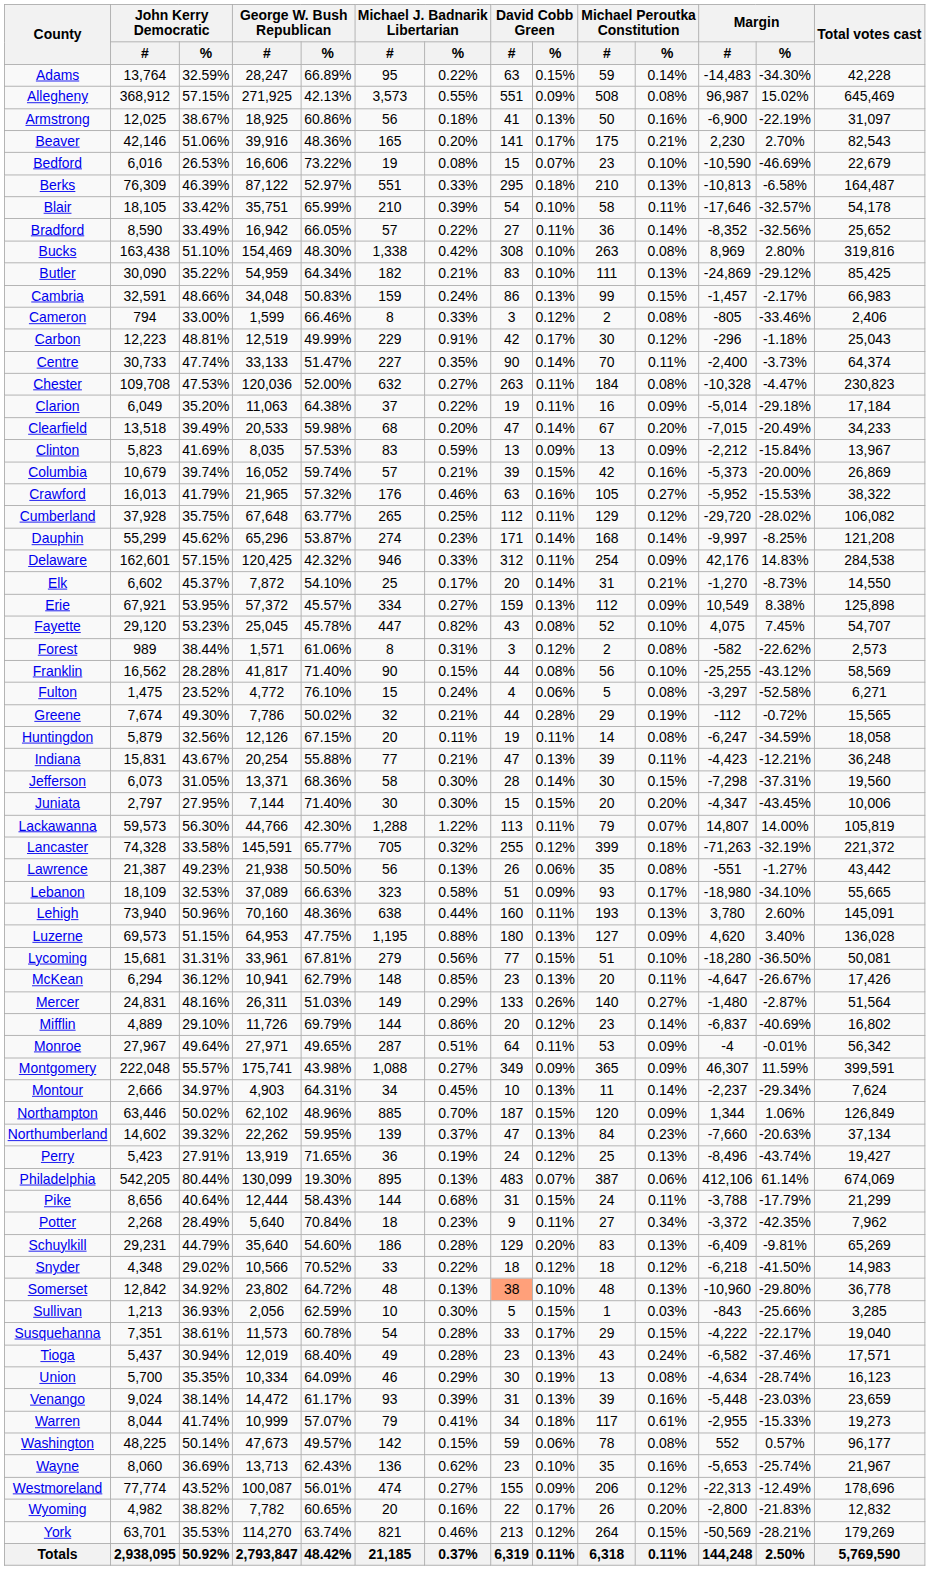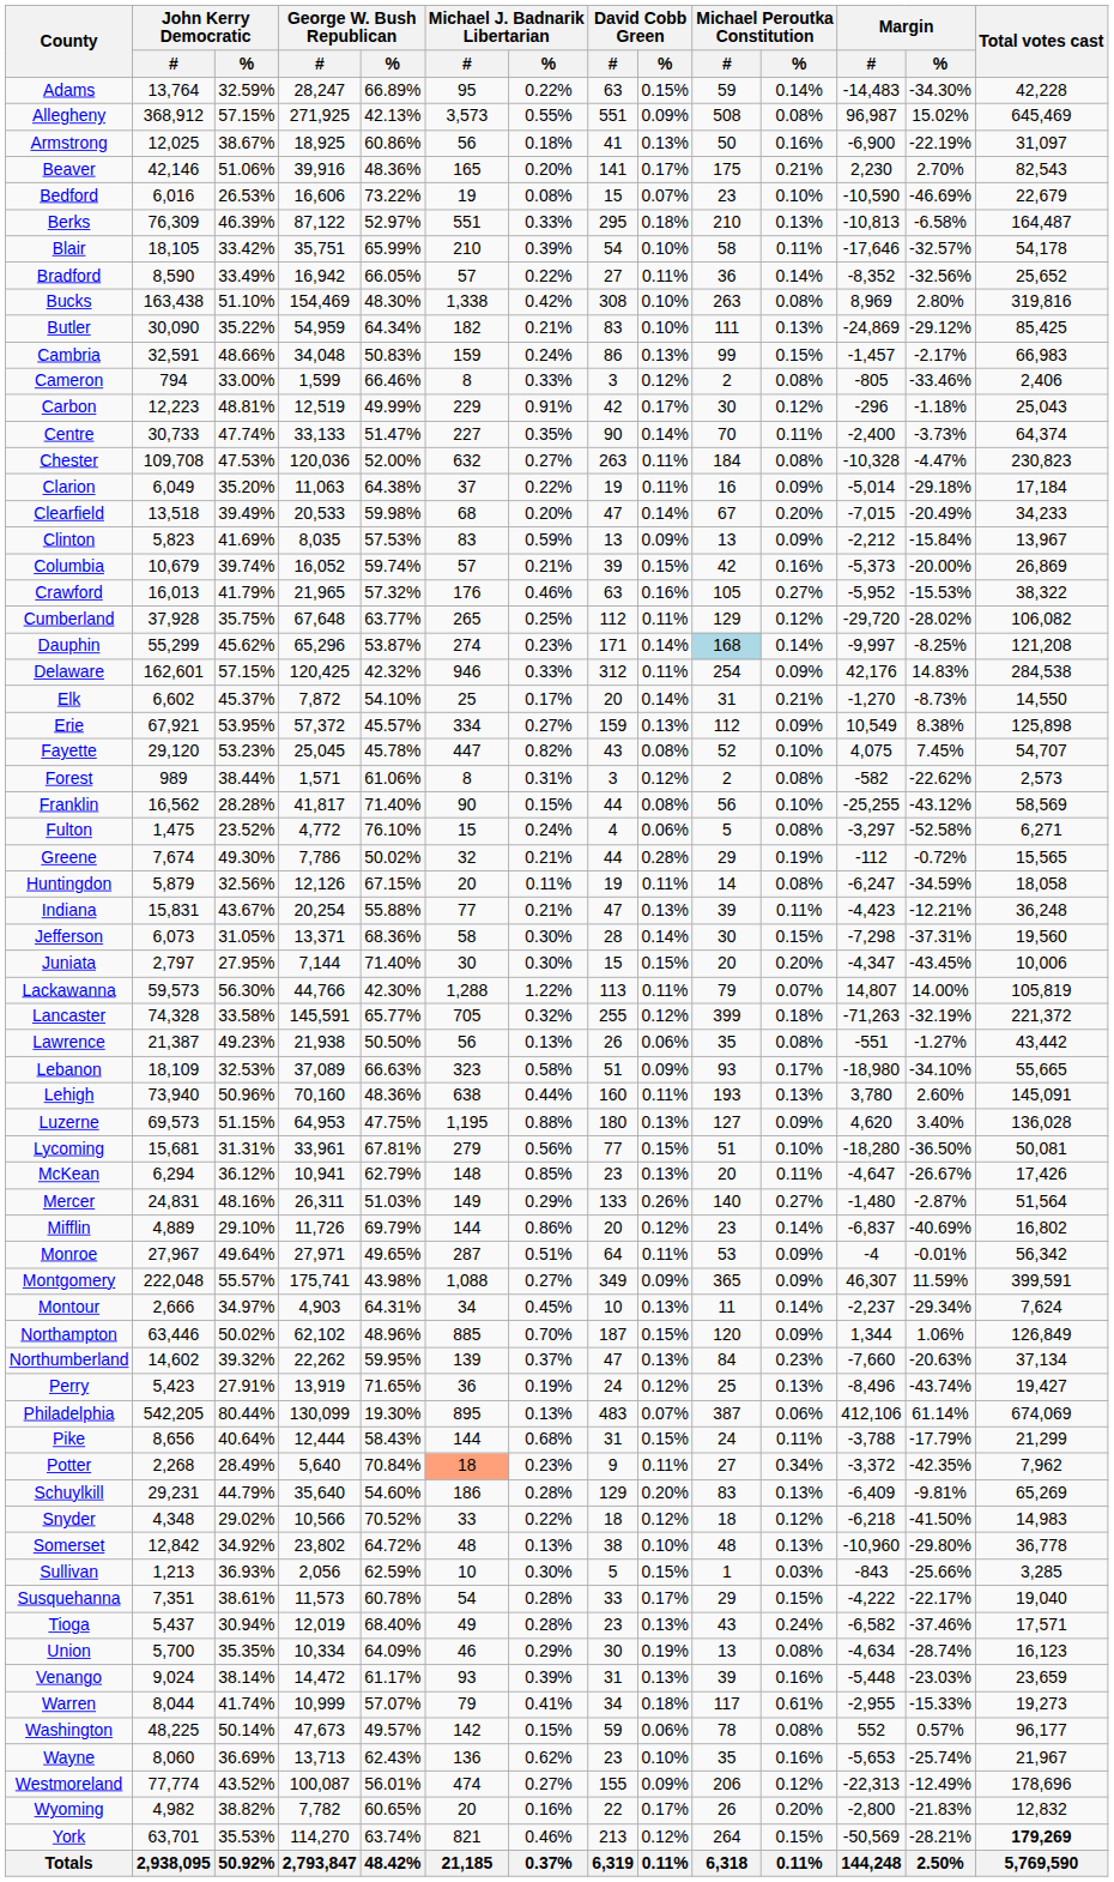Dauphin | Michael Peroutka Constitution / #: no background -> lightblue background
Potter | Michael J. Badnarik Libertarian / #: no background -> lightsalmon background
Somerset | David Cobb Green / #: lightsalmon background -> no background
York | Total votes cast: normal -> bold
